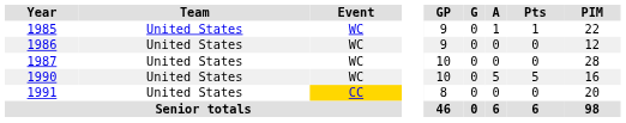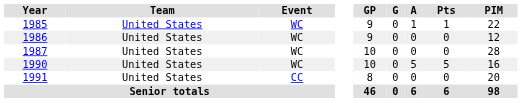1991 | Event: gold background -> no background
